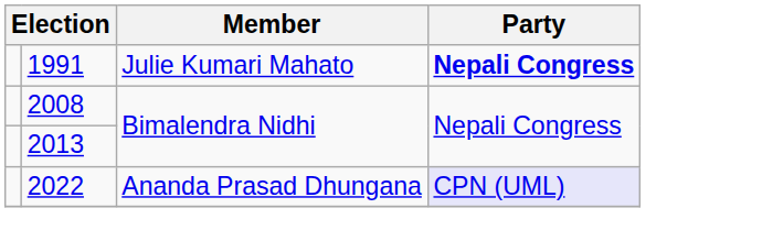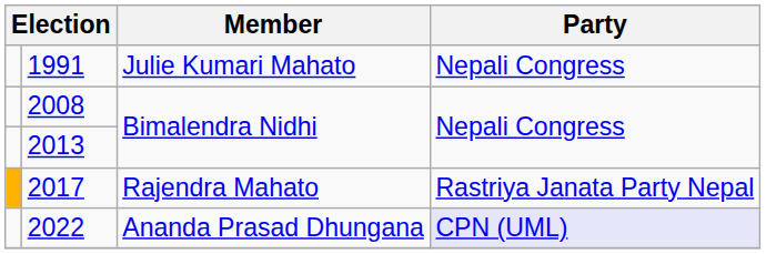1991 | Party: bold -> normal
+ row: 2017 | Rajendra Mahato | Rastriya Janata Party Nepal
